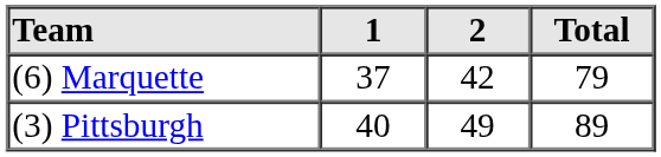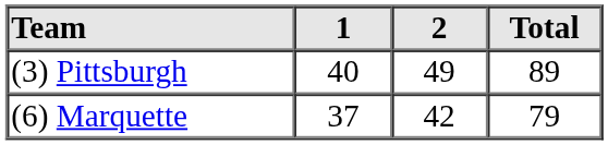rows swapped: (6) Marquette <-> (3) Pittsburgh
